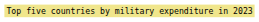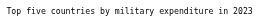row 1 | column 1: khaki background -> no background
